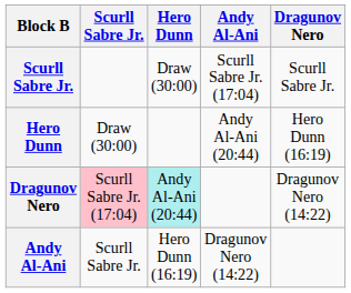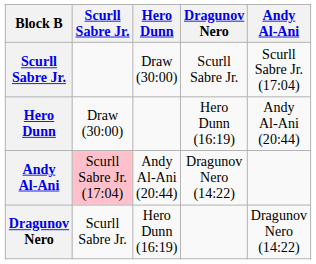columns swapped: Andy Al-Ani <-> Dragunov Nero
row 4 | Block B: Dragunov Nero -> Andy Al-Ani
row 4 | Hero Dunn: paleturquoise background -> no background
row 5 | Block B: Andy Al-Ani -> Dragunov Nero
